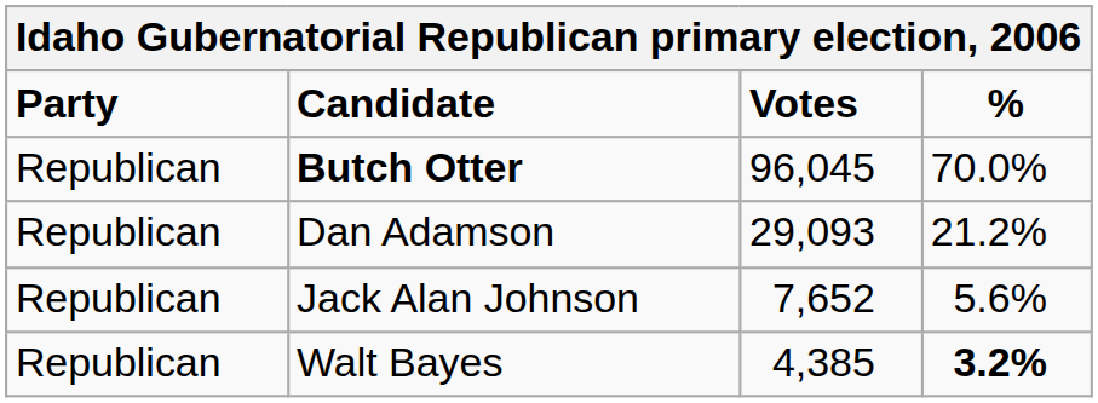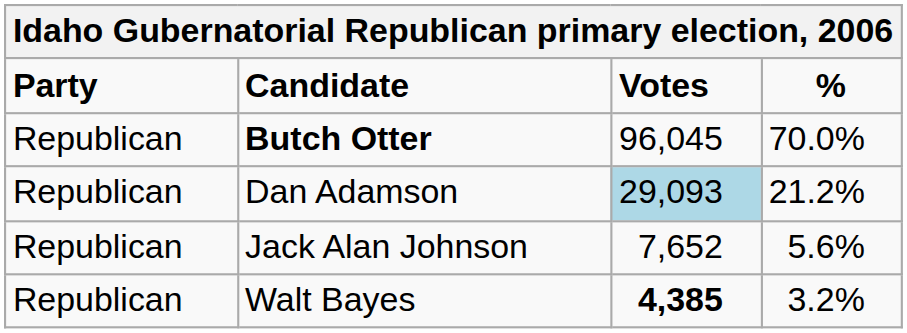Dan Adamson | Votes: no background -> lightblue background
Walt Bayes | Votes: normal -> bold
Walt Bayes | %: bold -> normal
